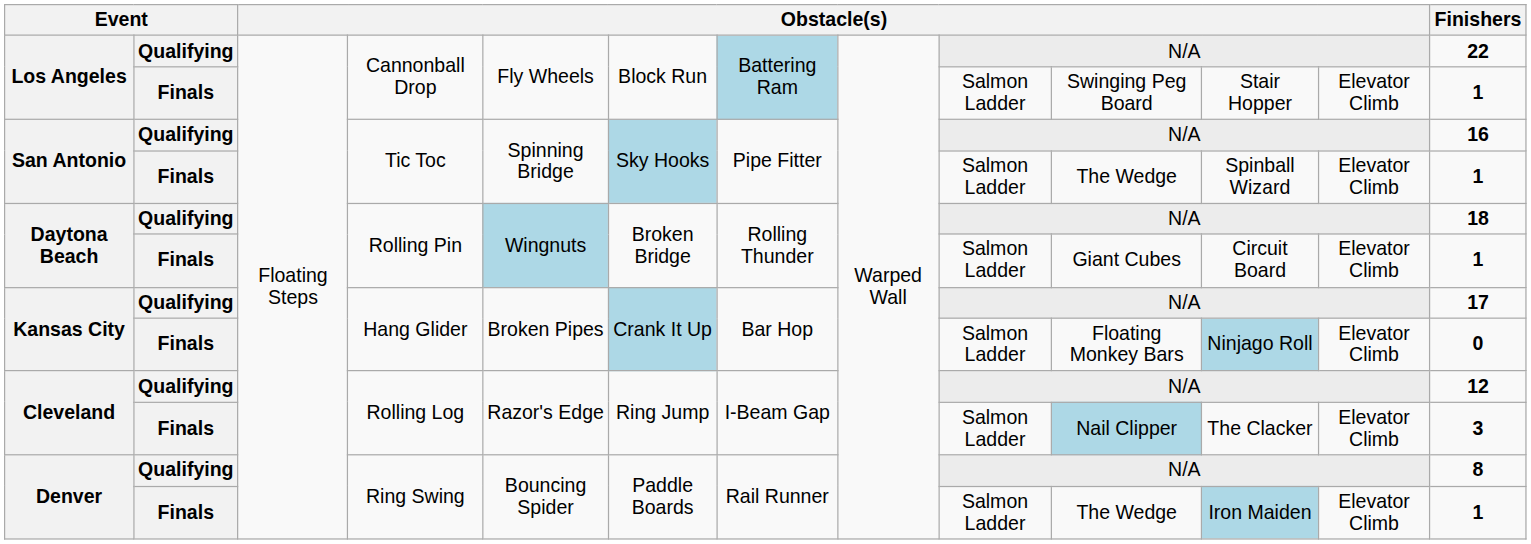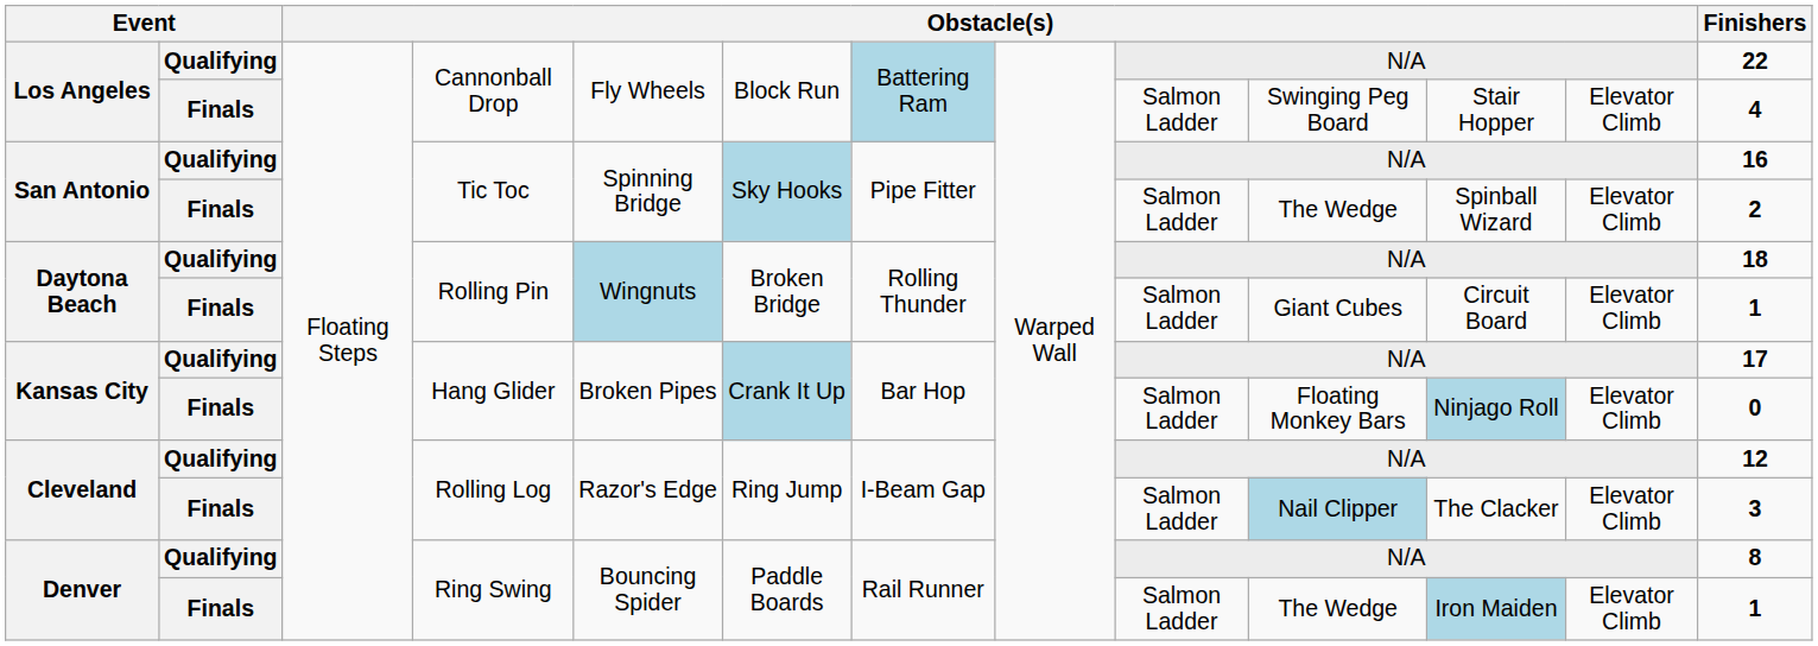Los Angeles / Finals | Finishers: 1 -> 4
San Antonio / Finals | Finishers: 1 -> 2
